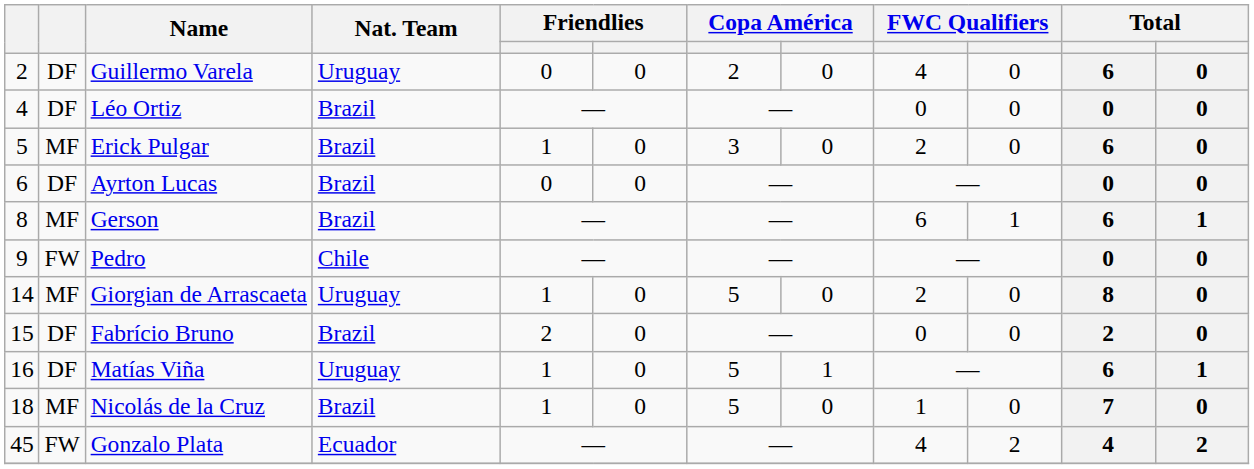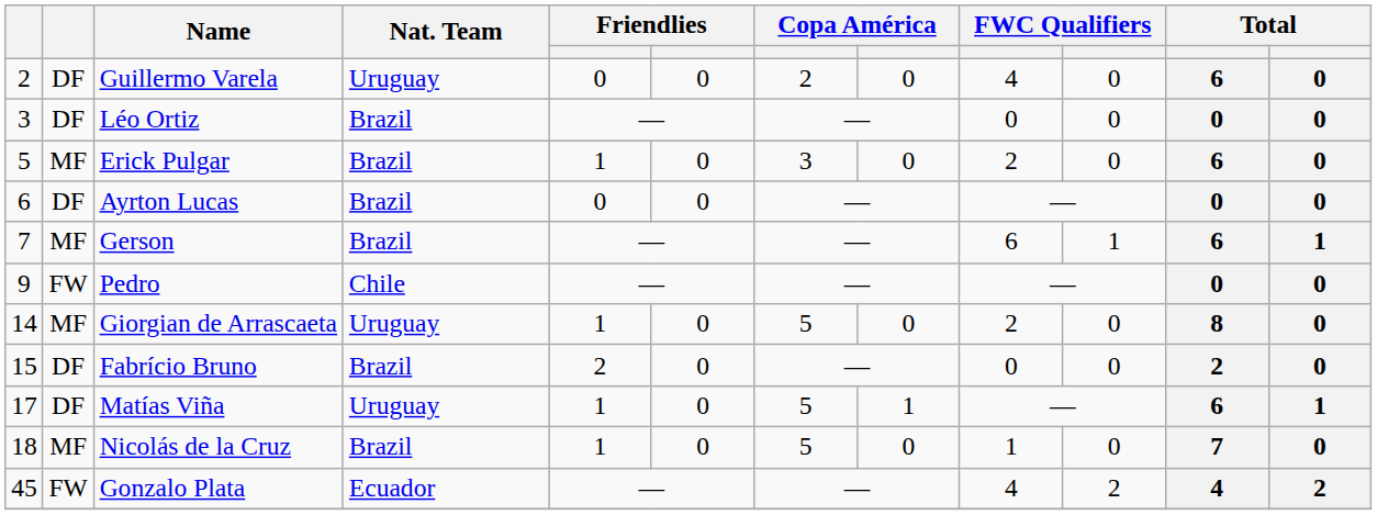Léo Ortiz | column 1: 4 -> 3
Gerson | column 1: 8 -> 7
Matías Viña | column 1: 16 -> 17
